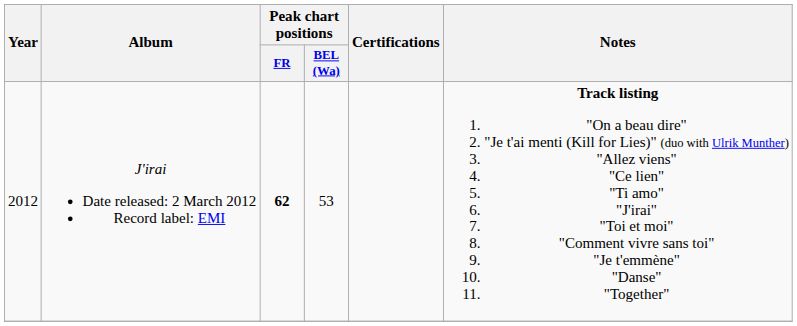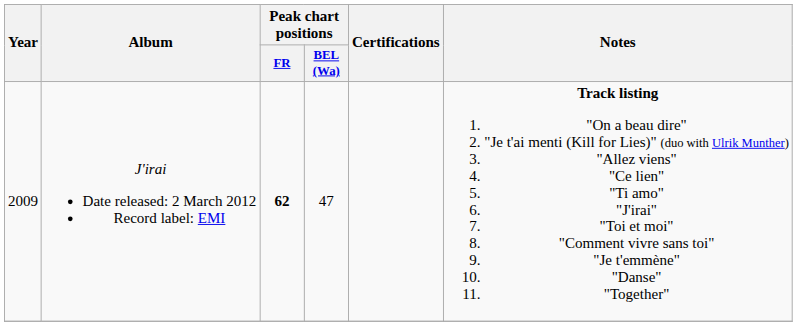J'irai Date released: 2 March 2012 Record label: EMI | Year: 2012 -> 2009
J'irai Date released: 2 March 2012 Record label: EMI | Peak chart positions / BEL (Wa): 53 -> 47
